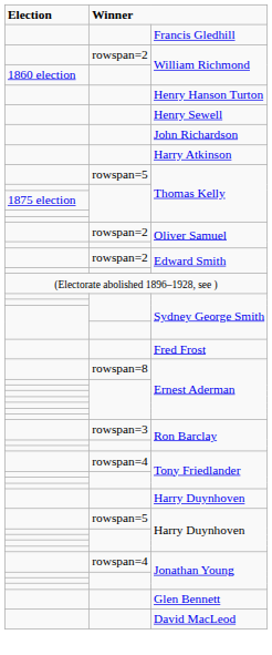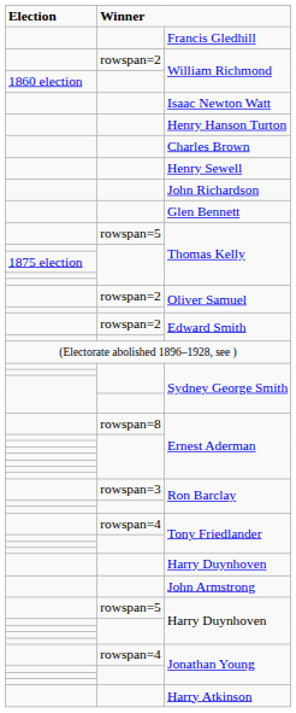+ row: Isaac Newton Watt
+ row: Charles Brown
rows swapped: Harry Atkinson <-> Glen Bennett
- row: Fred Frost
+ row: John Armstrong
- row: David MacLeod
